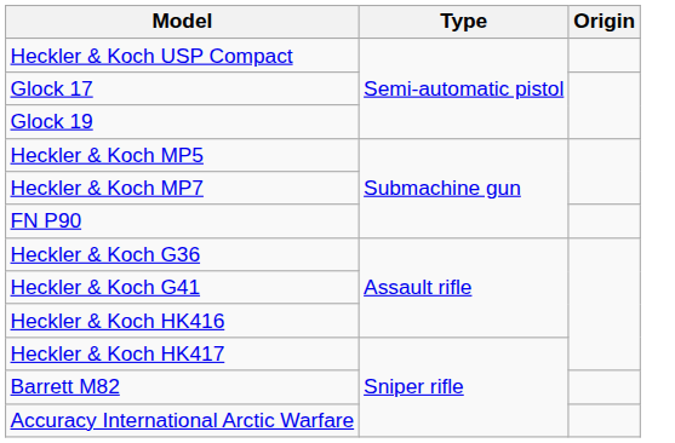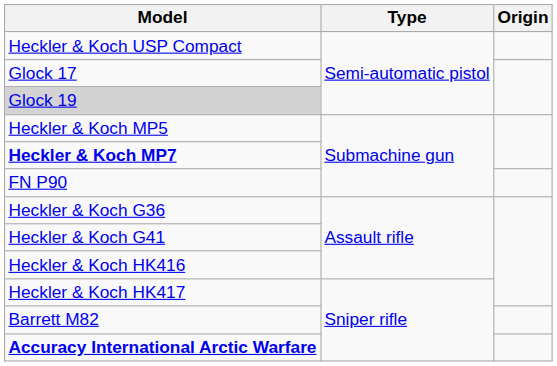Glock 19 | Model: no background -> lightgrey background
Heckler & Koch MP7 | Model: normal -> bold
Accuracy International Arctic Warfare | Model: normal -> bold
